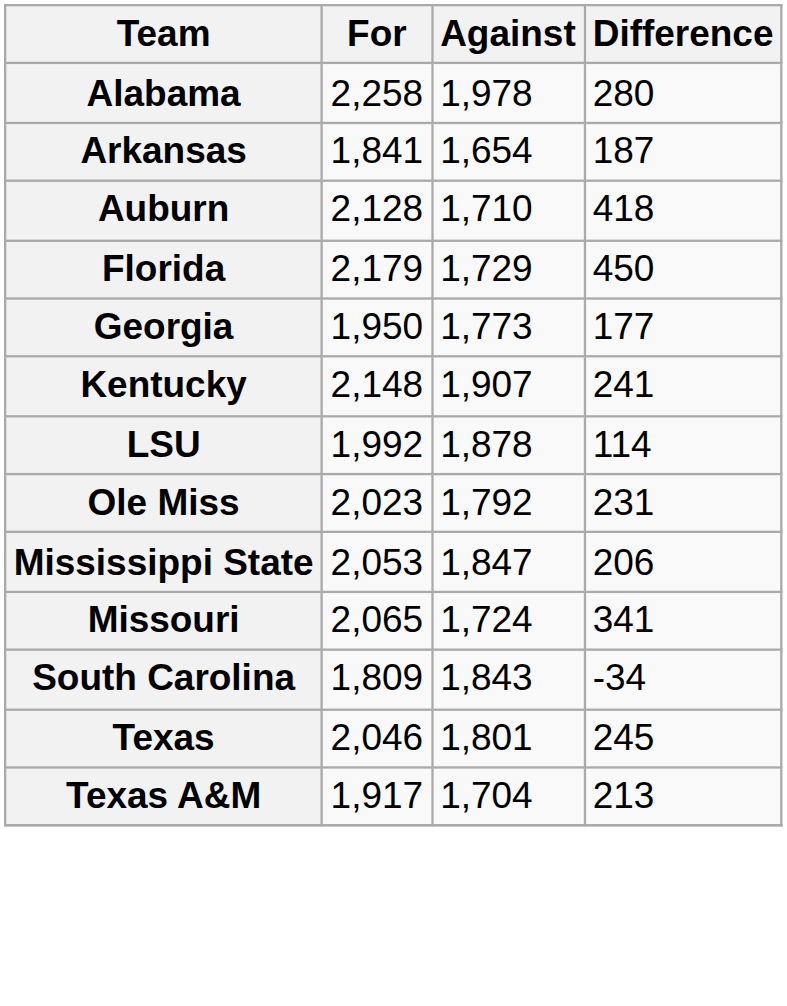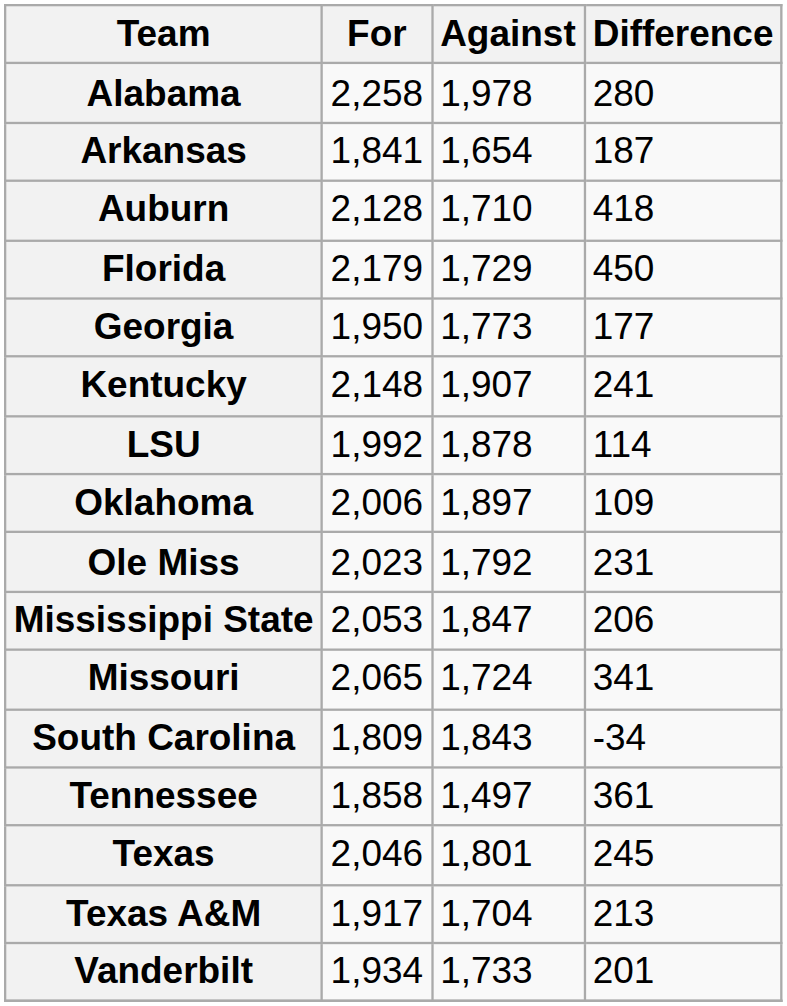+ row: Oklahoma | 2,006 | 1,897 | 109
+ row: Tennessee | 1,858 | 1,497 | 361
+ row: Vanderbilt | 1,934 | 1,733 | 201
